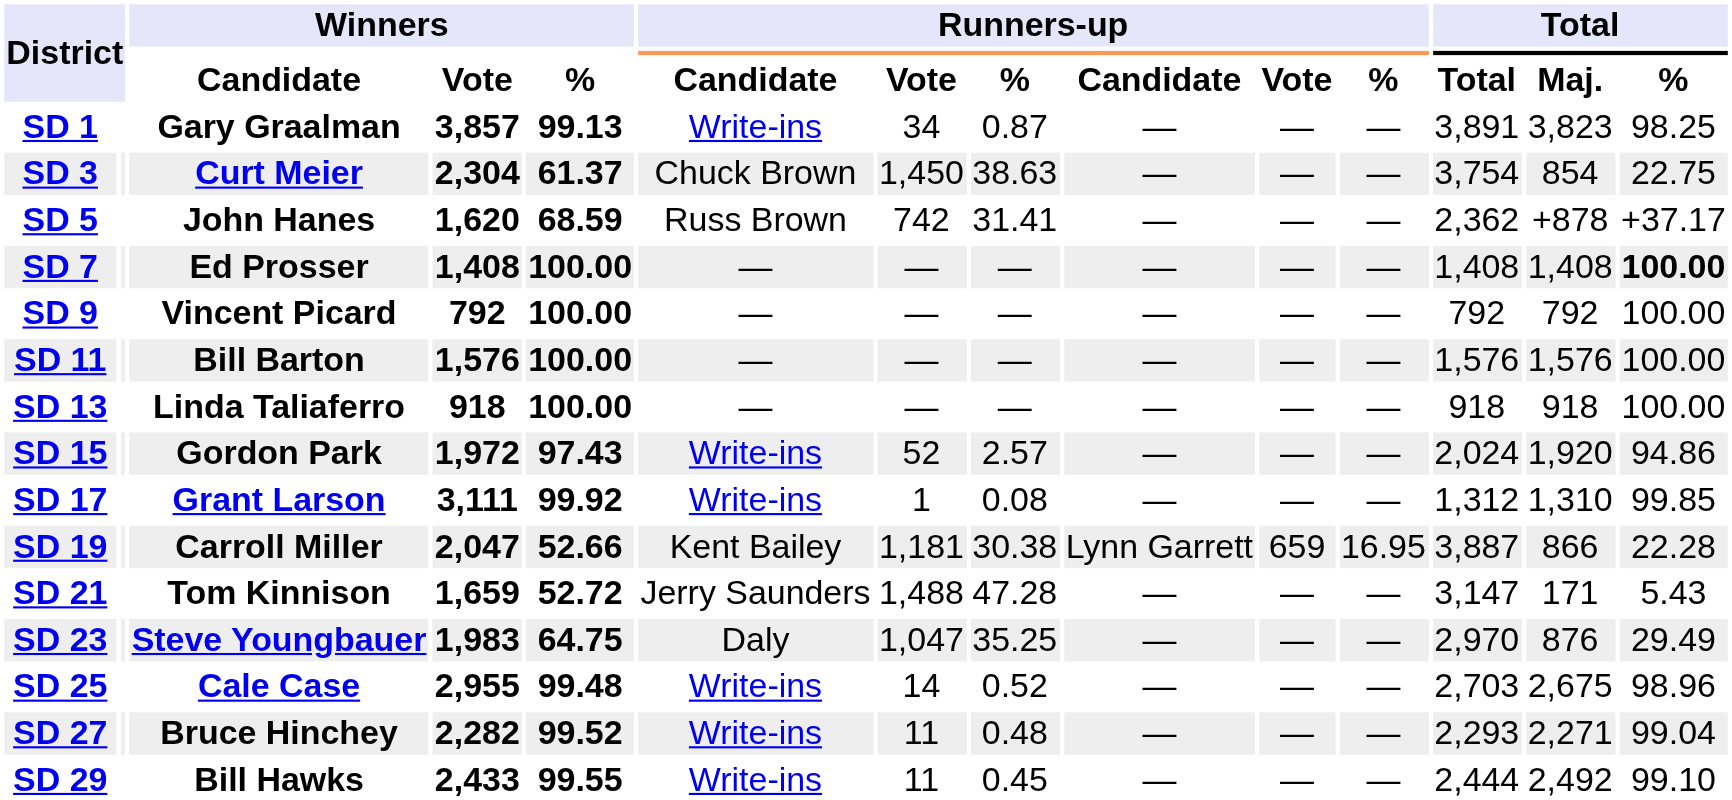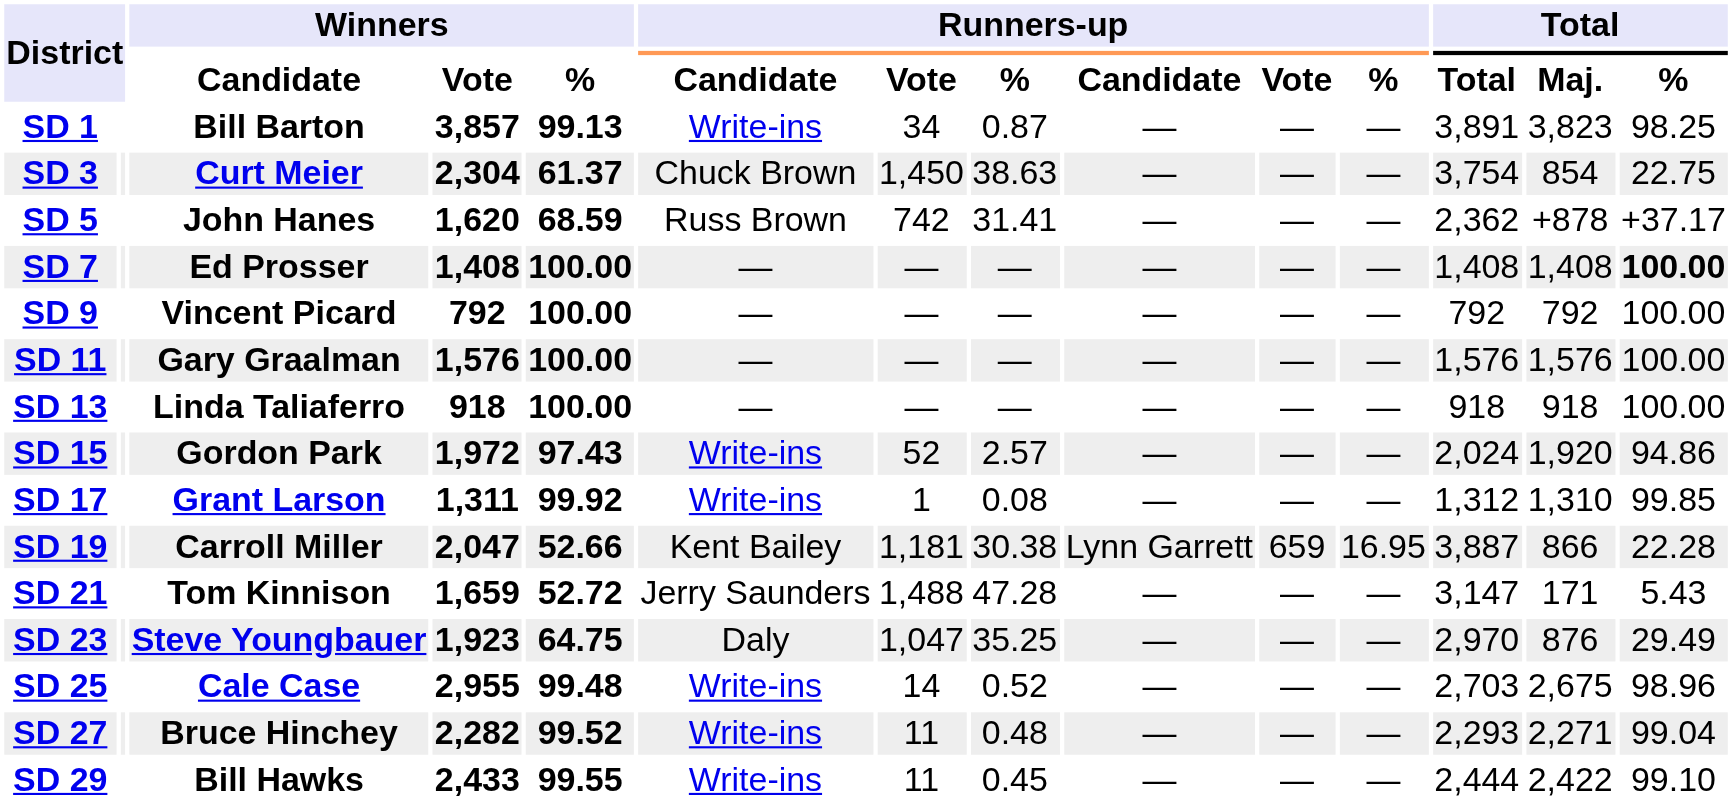SD 1 | Winners / Candidate: Gary Graalman -> Bill Barton
SD 11 | Winners / Candidate: Bill Barton -> Gary Graalman
SD 17 | Winners / Vote: 3,111 -> 1,311
SD 23 | Winners / Vote: 1,983 -> 1,923
SD 29 | Total / Maj.: 2,492 -> 2,422
